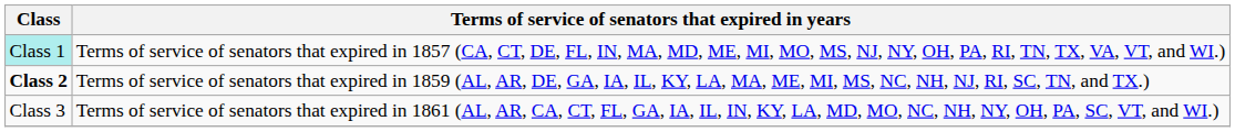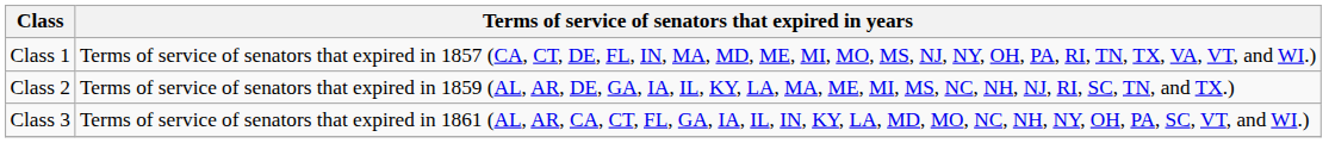Class 1 | Class: paleturquoise background -> no background
Class 2 | Class: bold -> normal
